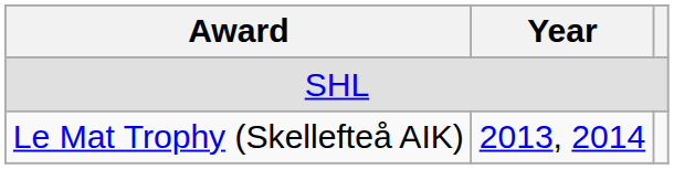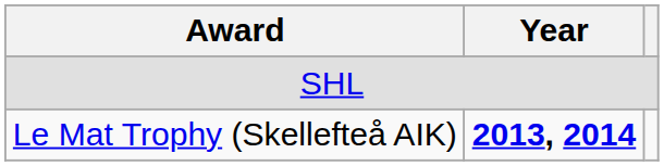Le Mat Trophy (Skellefteå AIK) | Year: normal -> bold
